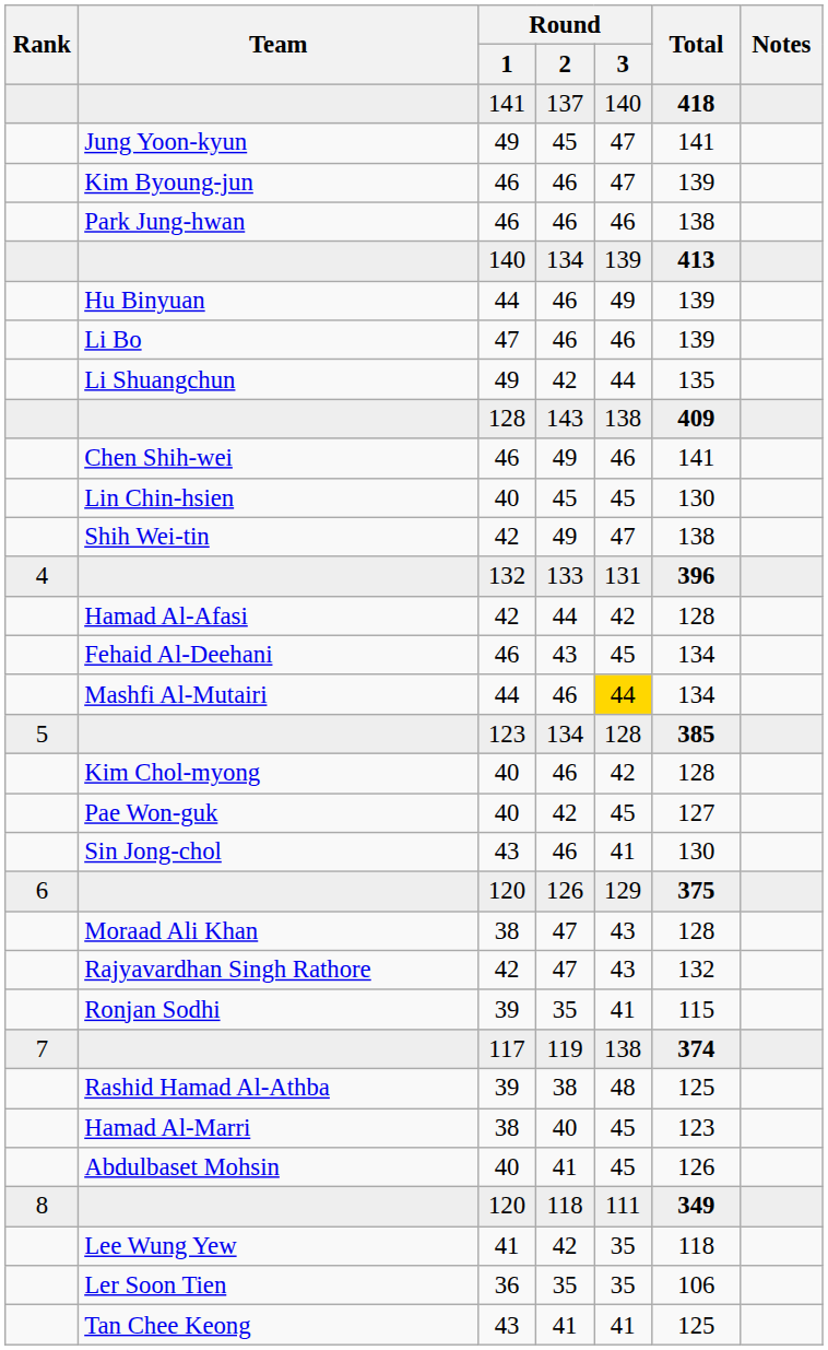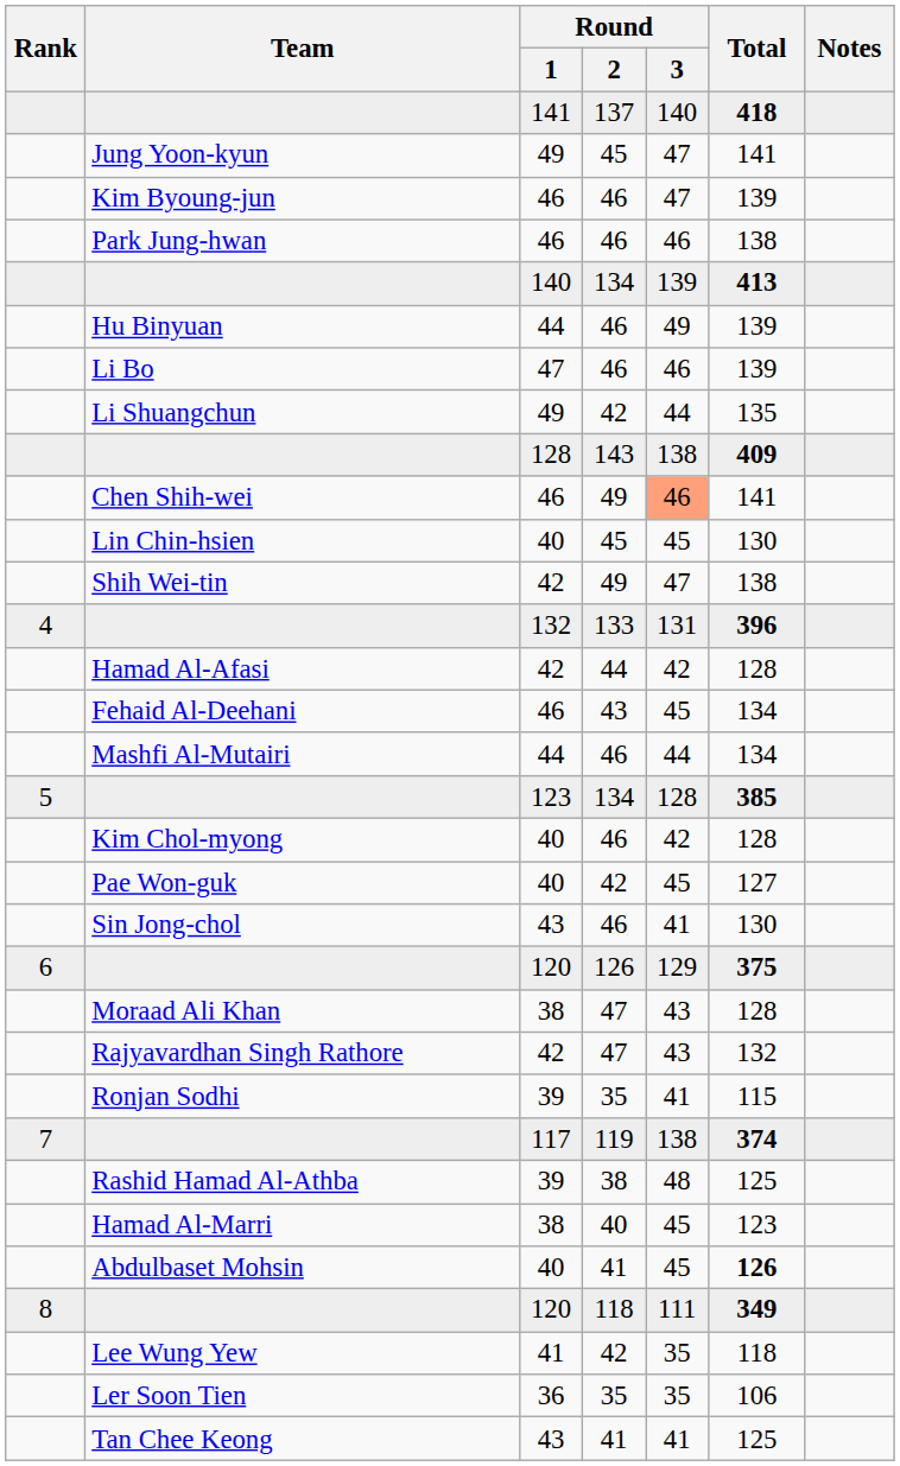Chen Shih-wei | Round / 3: no background -> lightsalmon background
Mashfi Al-Mutairi | Round / 3: gold background -> no background
Abdulbaset Mohsin | Total: normal -> bold
